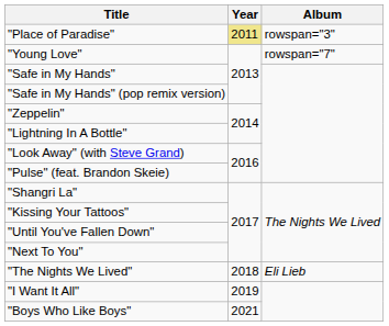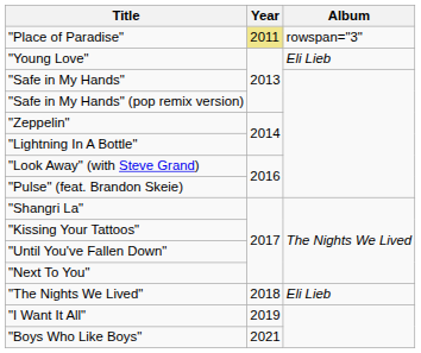"Young Love" | Album: rowspan="7" -> Eli Lieb
